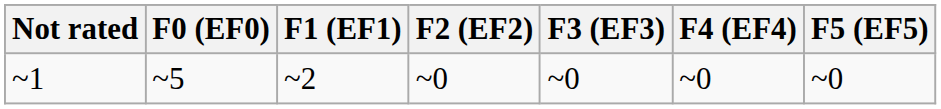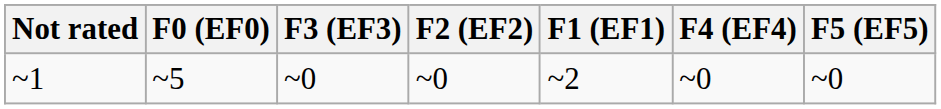columns swapped: F1 (EF1) <-> F3 (EF3)
